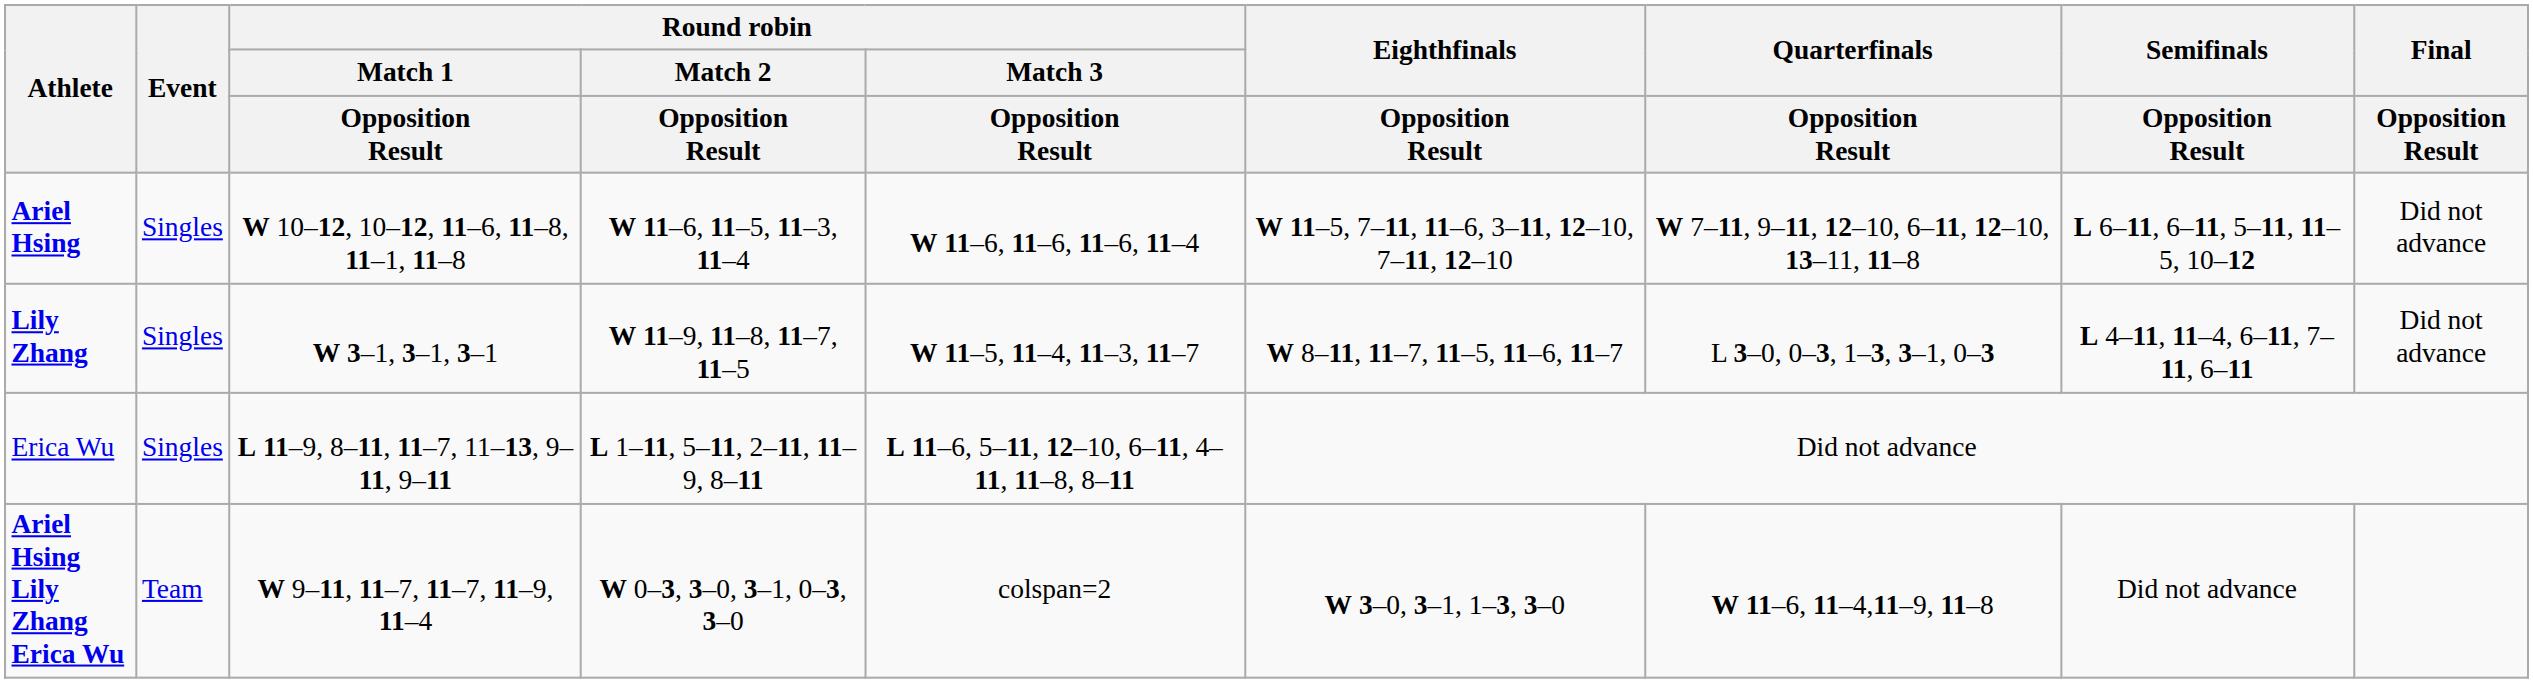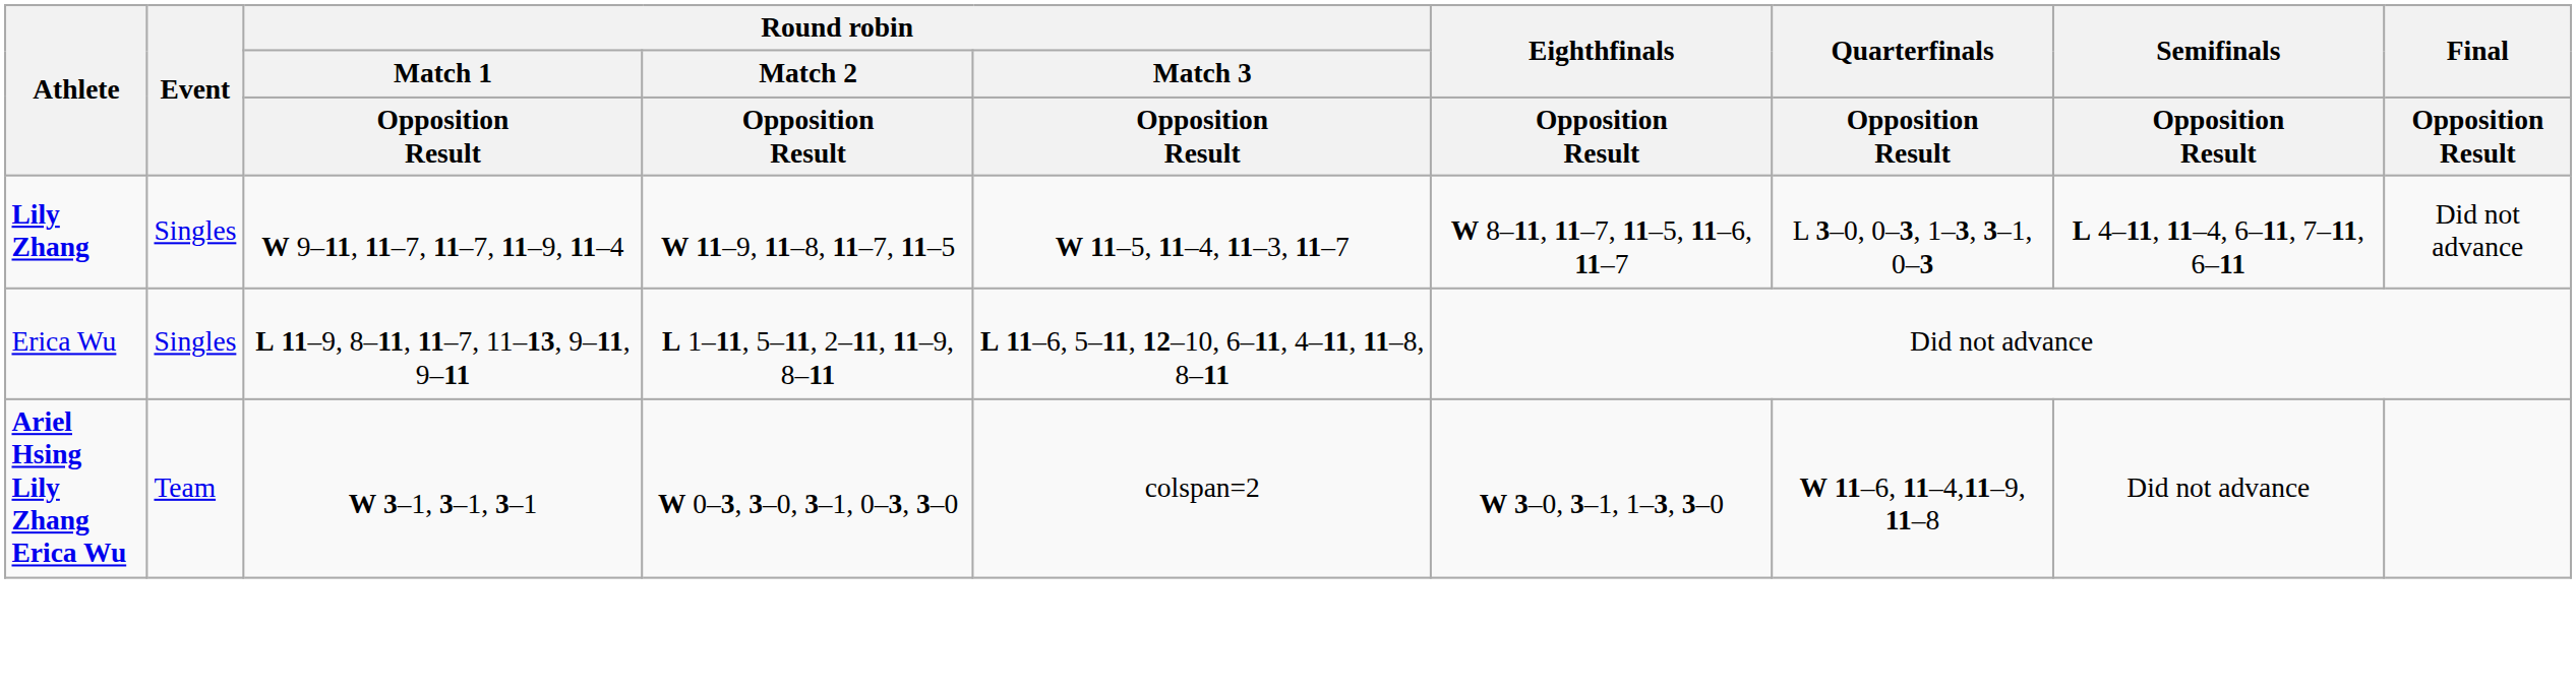- row: Ariel Hsing | Singles | W 10–12, 10–12, 11–6, 11–8, 11–1, 11–8 | W 11–6, 11–5, 11–3, 11–4 | W 11–6, 11–6, 11–6, 11–4 | W 11–5, 7–11, 11–6, 3–11, 12–10, 7–11, 12–10 | W 7–11, 9–11, 12–10, 6–11, 12–10, 13–11, 11–8 | L 6–11, 6–11, 5–11, 11–5, 10–12 | Did not advance
Lily Zhang | Round robin / Match 1 / Opposition Result: W 3–1, 3–1, 3–1 -> W 9–11, 11–7, 11–7, 11–9, 11–4
Ariel Hsing Lily Zhang Erica Wu | Round robin / Match 1 / Opposition Result: W 9–11, 11–7, 11–7, 11–9, 11–4 -> W 3–1, 3–1, 3–1
